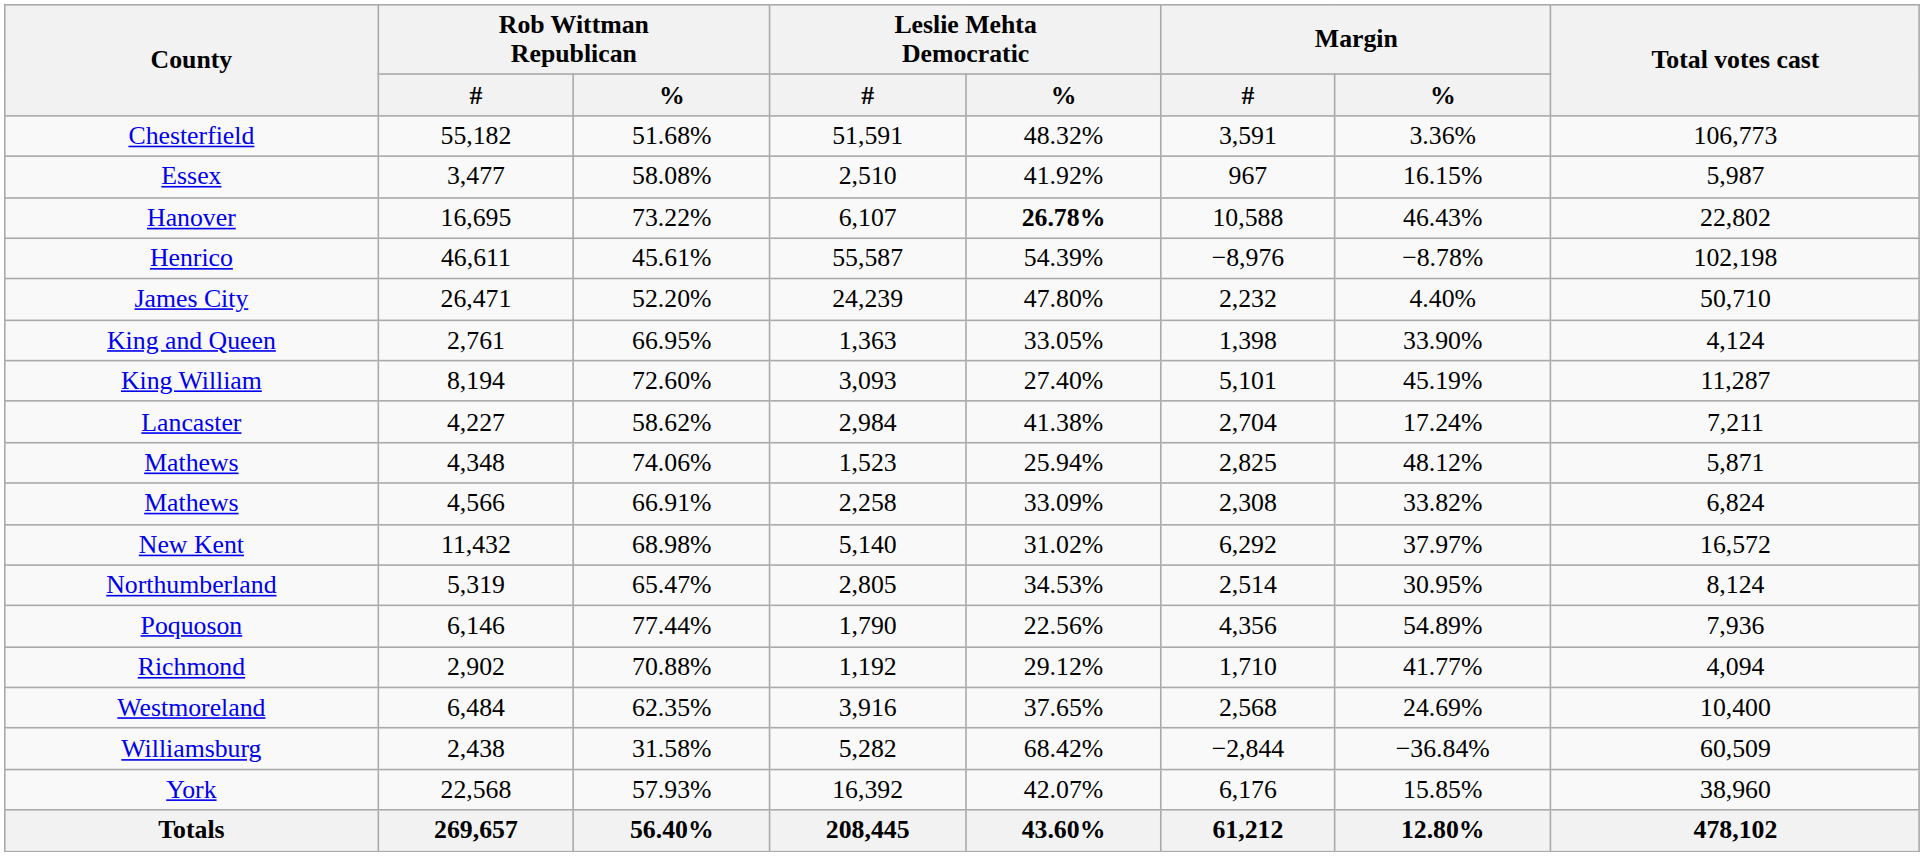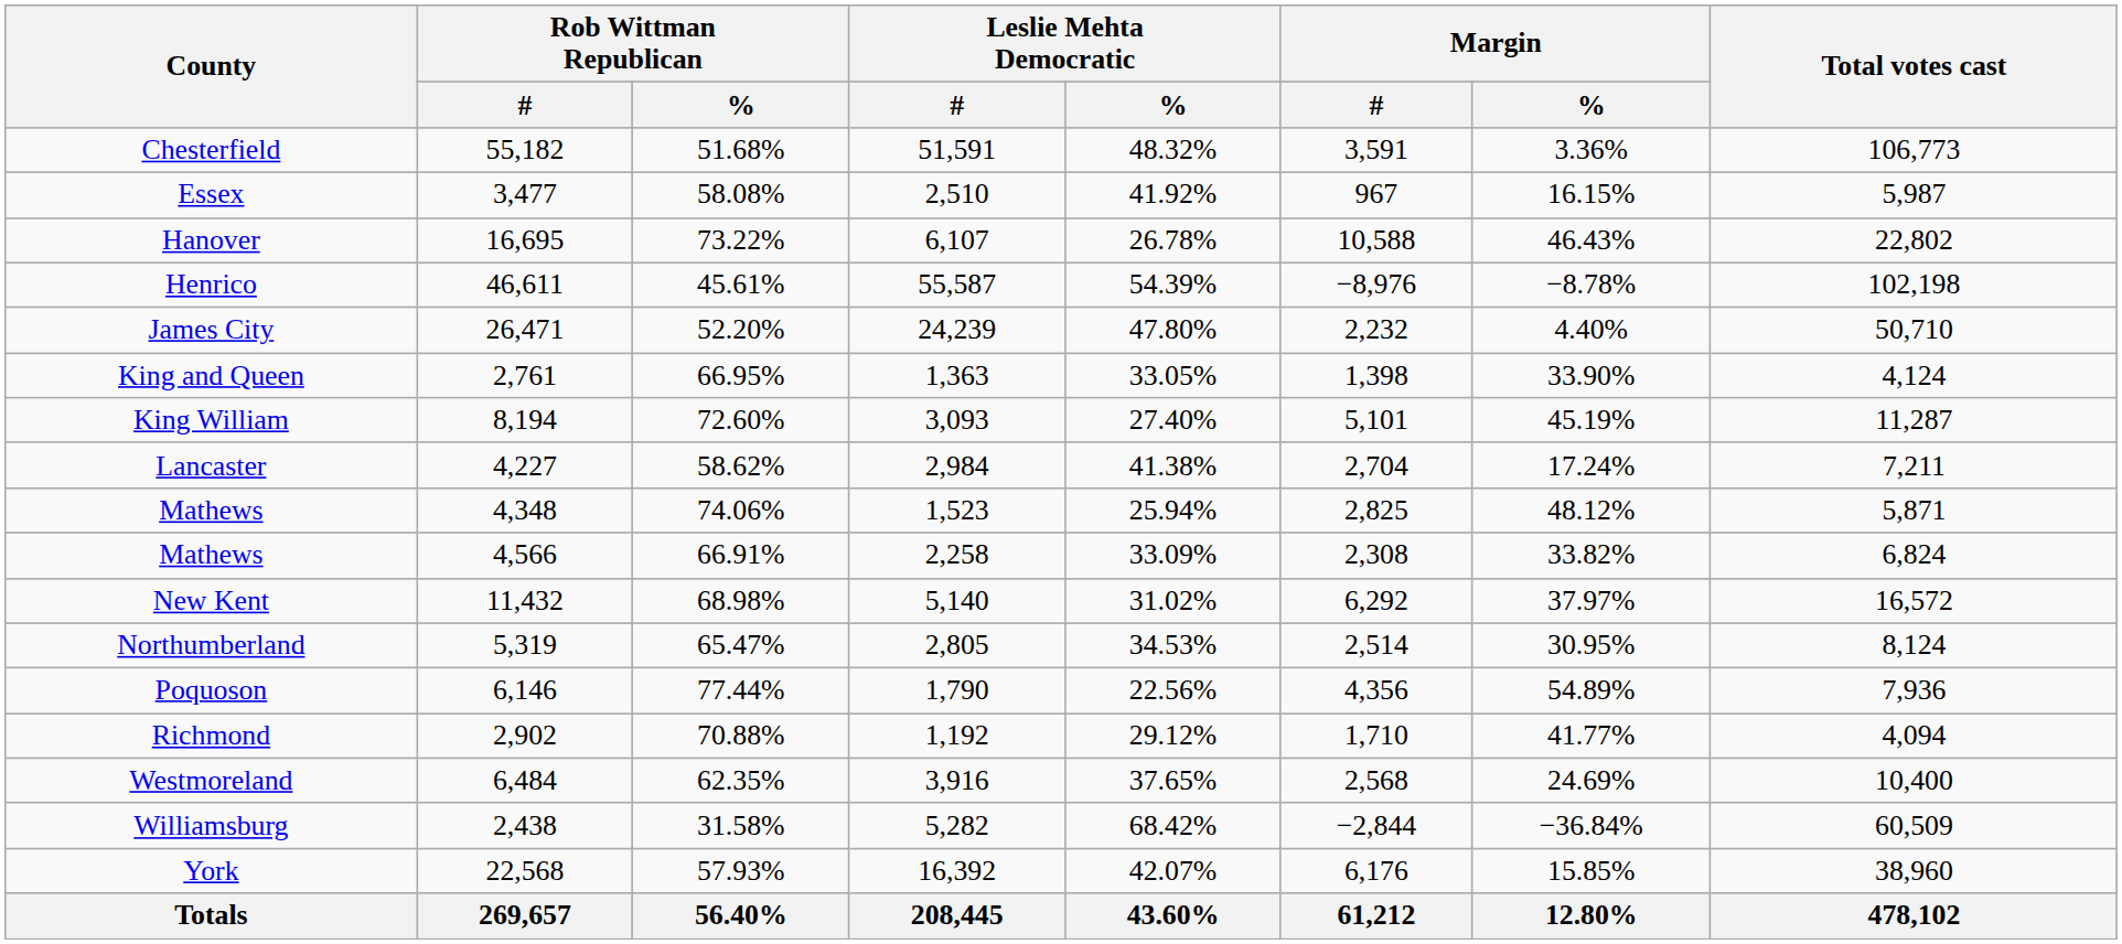Hanover | Leslie Mehta Democratic / %: bold -> normal
